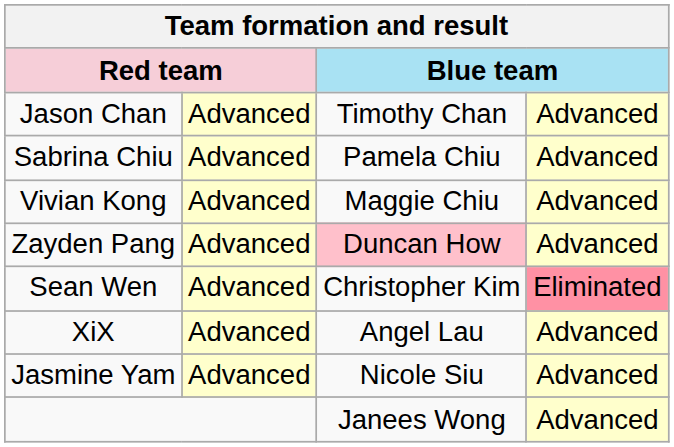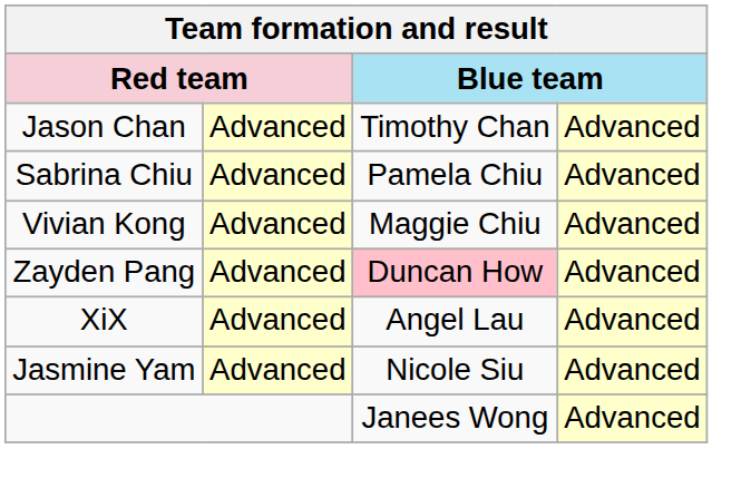- row: Sean Wen | Advanced | Christopher Kim | Eliminated
